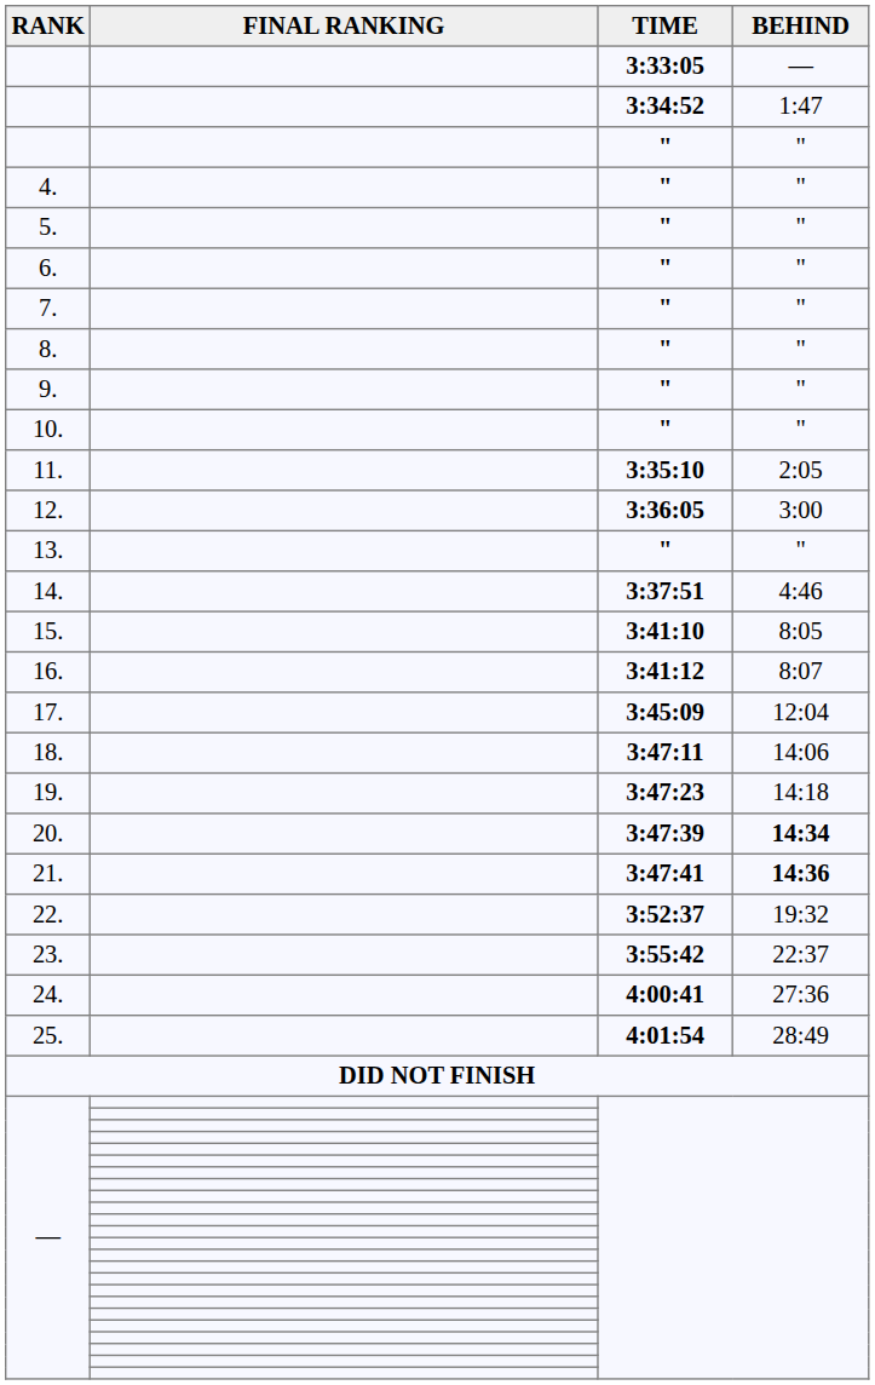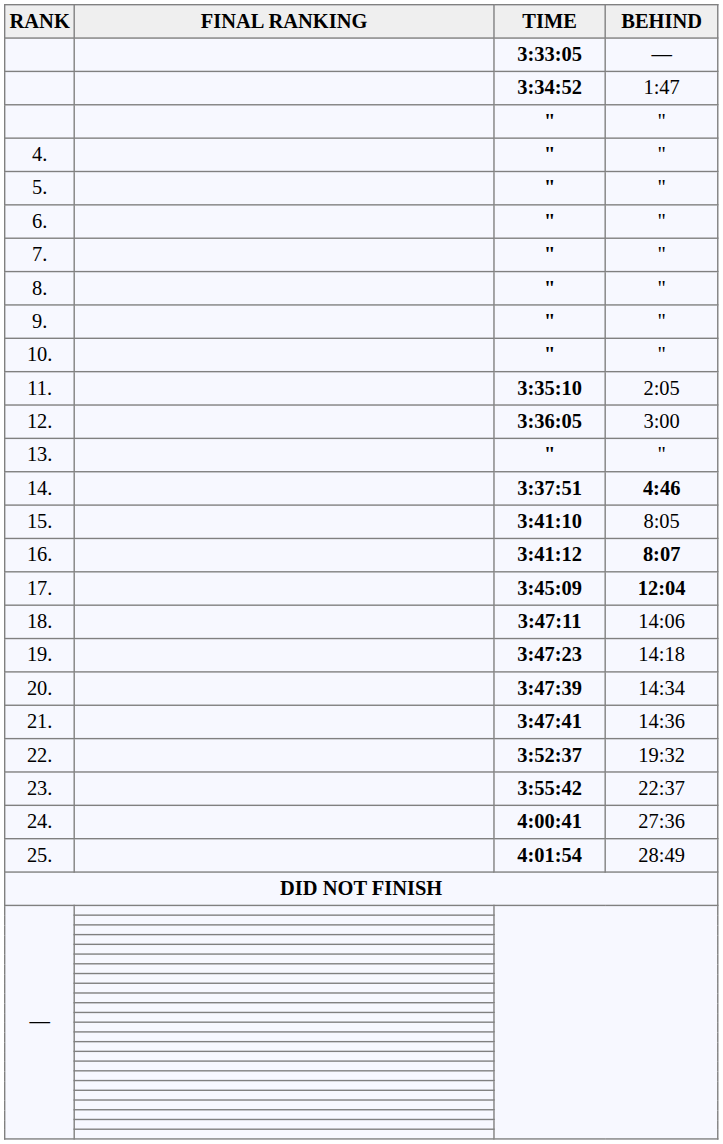14. | BEHIND: normal -> bold
16. | BEHIND: normal -> bold
17. | BEHIND: normal -> bold
20. | BEHIND: bold -> normal
21. | BEHIND: bold -> normal
